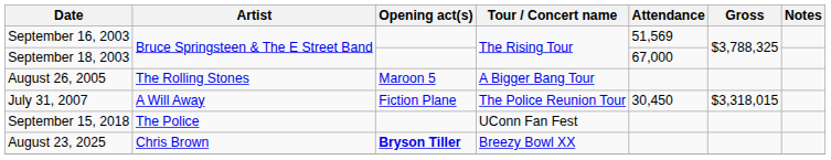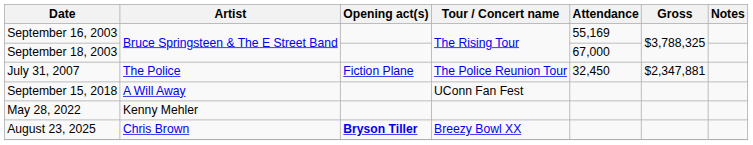September 16, 2003 | Attendance: 51,569 -> 55,169
- row: August 26, 2005 | The Rolling Stones | Maroon 5 | A Bigger Bang Tour
July 31, 2007 | Artist: A Will Away -> The Police
July 31, 2007 | Attendance: 30,450 -> 32,450
July 31, 2007 | Gross: $3,318,015 -> $2,347,881
September 15, 2018 | Artist: The Police -> A Will Away
+ row: May 28, 2022 | Kenny Mehler
